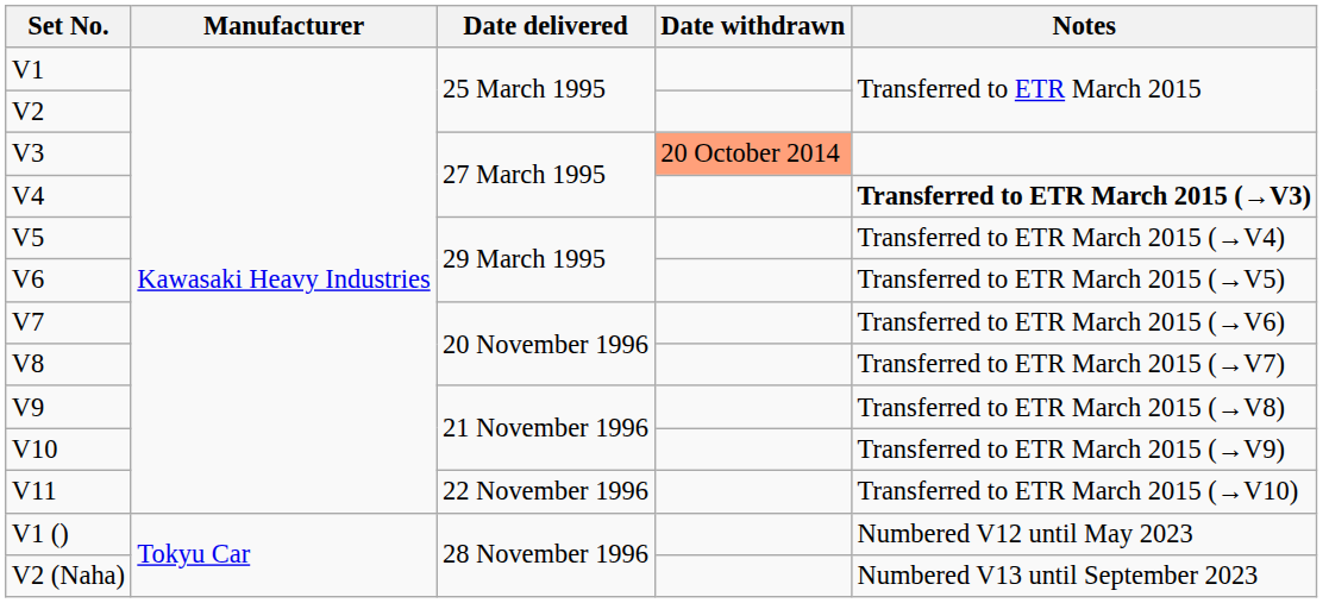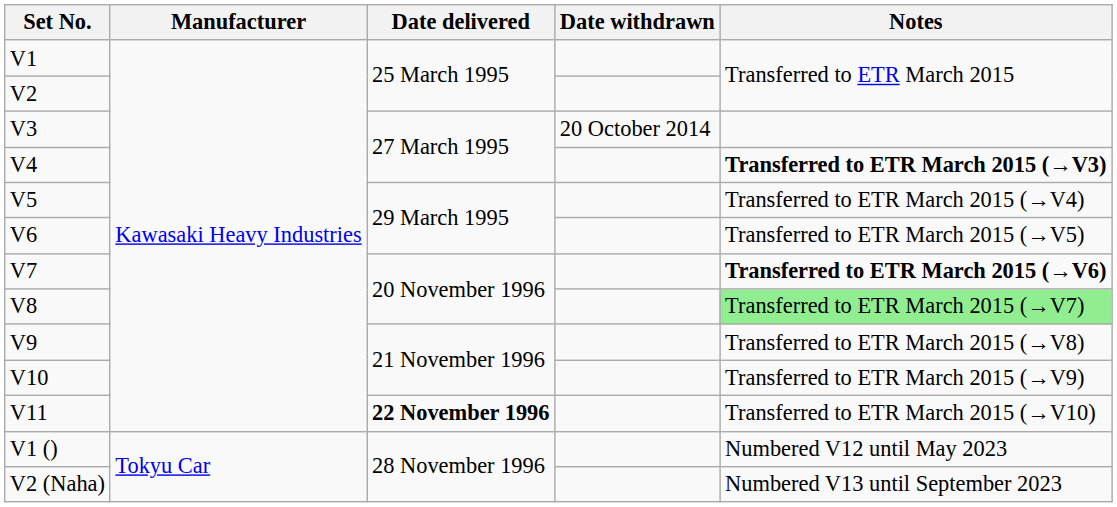V3 | Date withdrawn: lightsalmon background -> no background
V7 | Notes: normal -> bold
V8 | Notes: no background -> lightgreen background
V11 | Date delivered: normal -> bold
